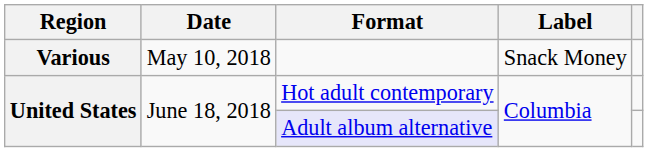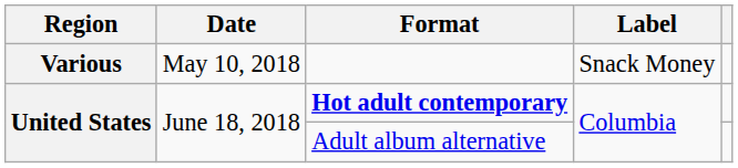Hot adult contemporary | Format: normal -> bold
Adult album alternative | Format: lavender background -> no background
